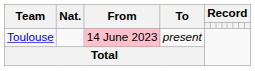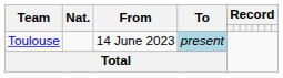Toulouse | From: pink background -> no background
Toulouse | To: no background -> lightblue background
